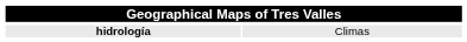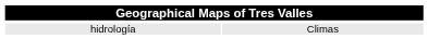row 2 | column 1: bold -> normal
